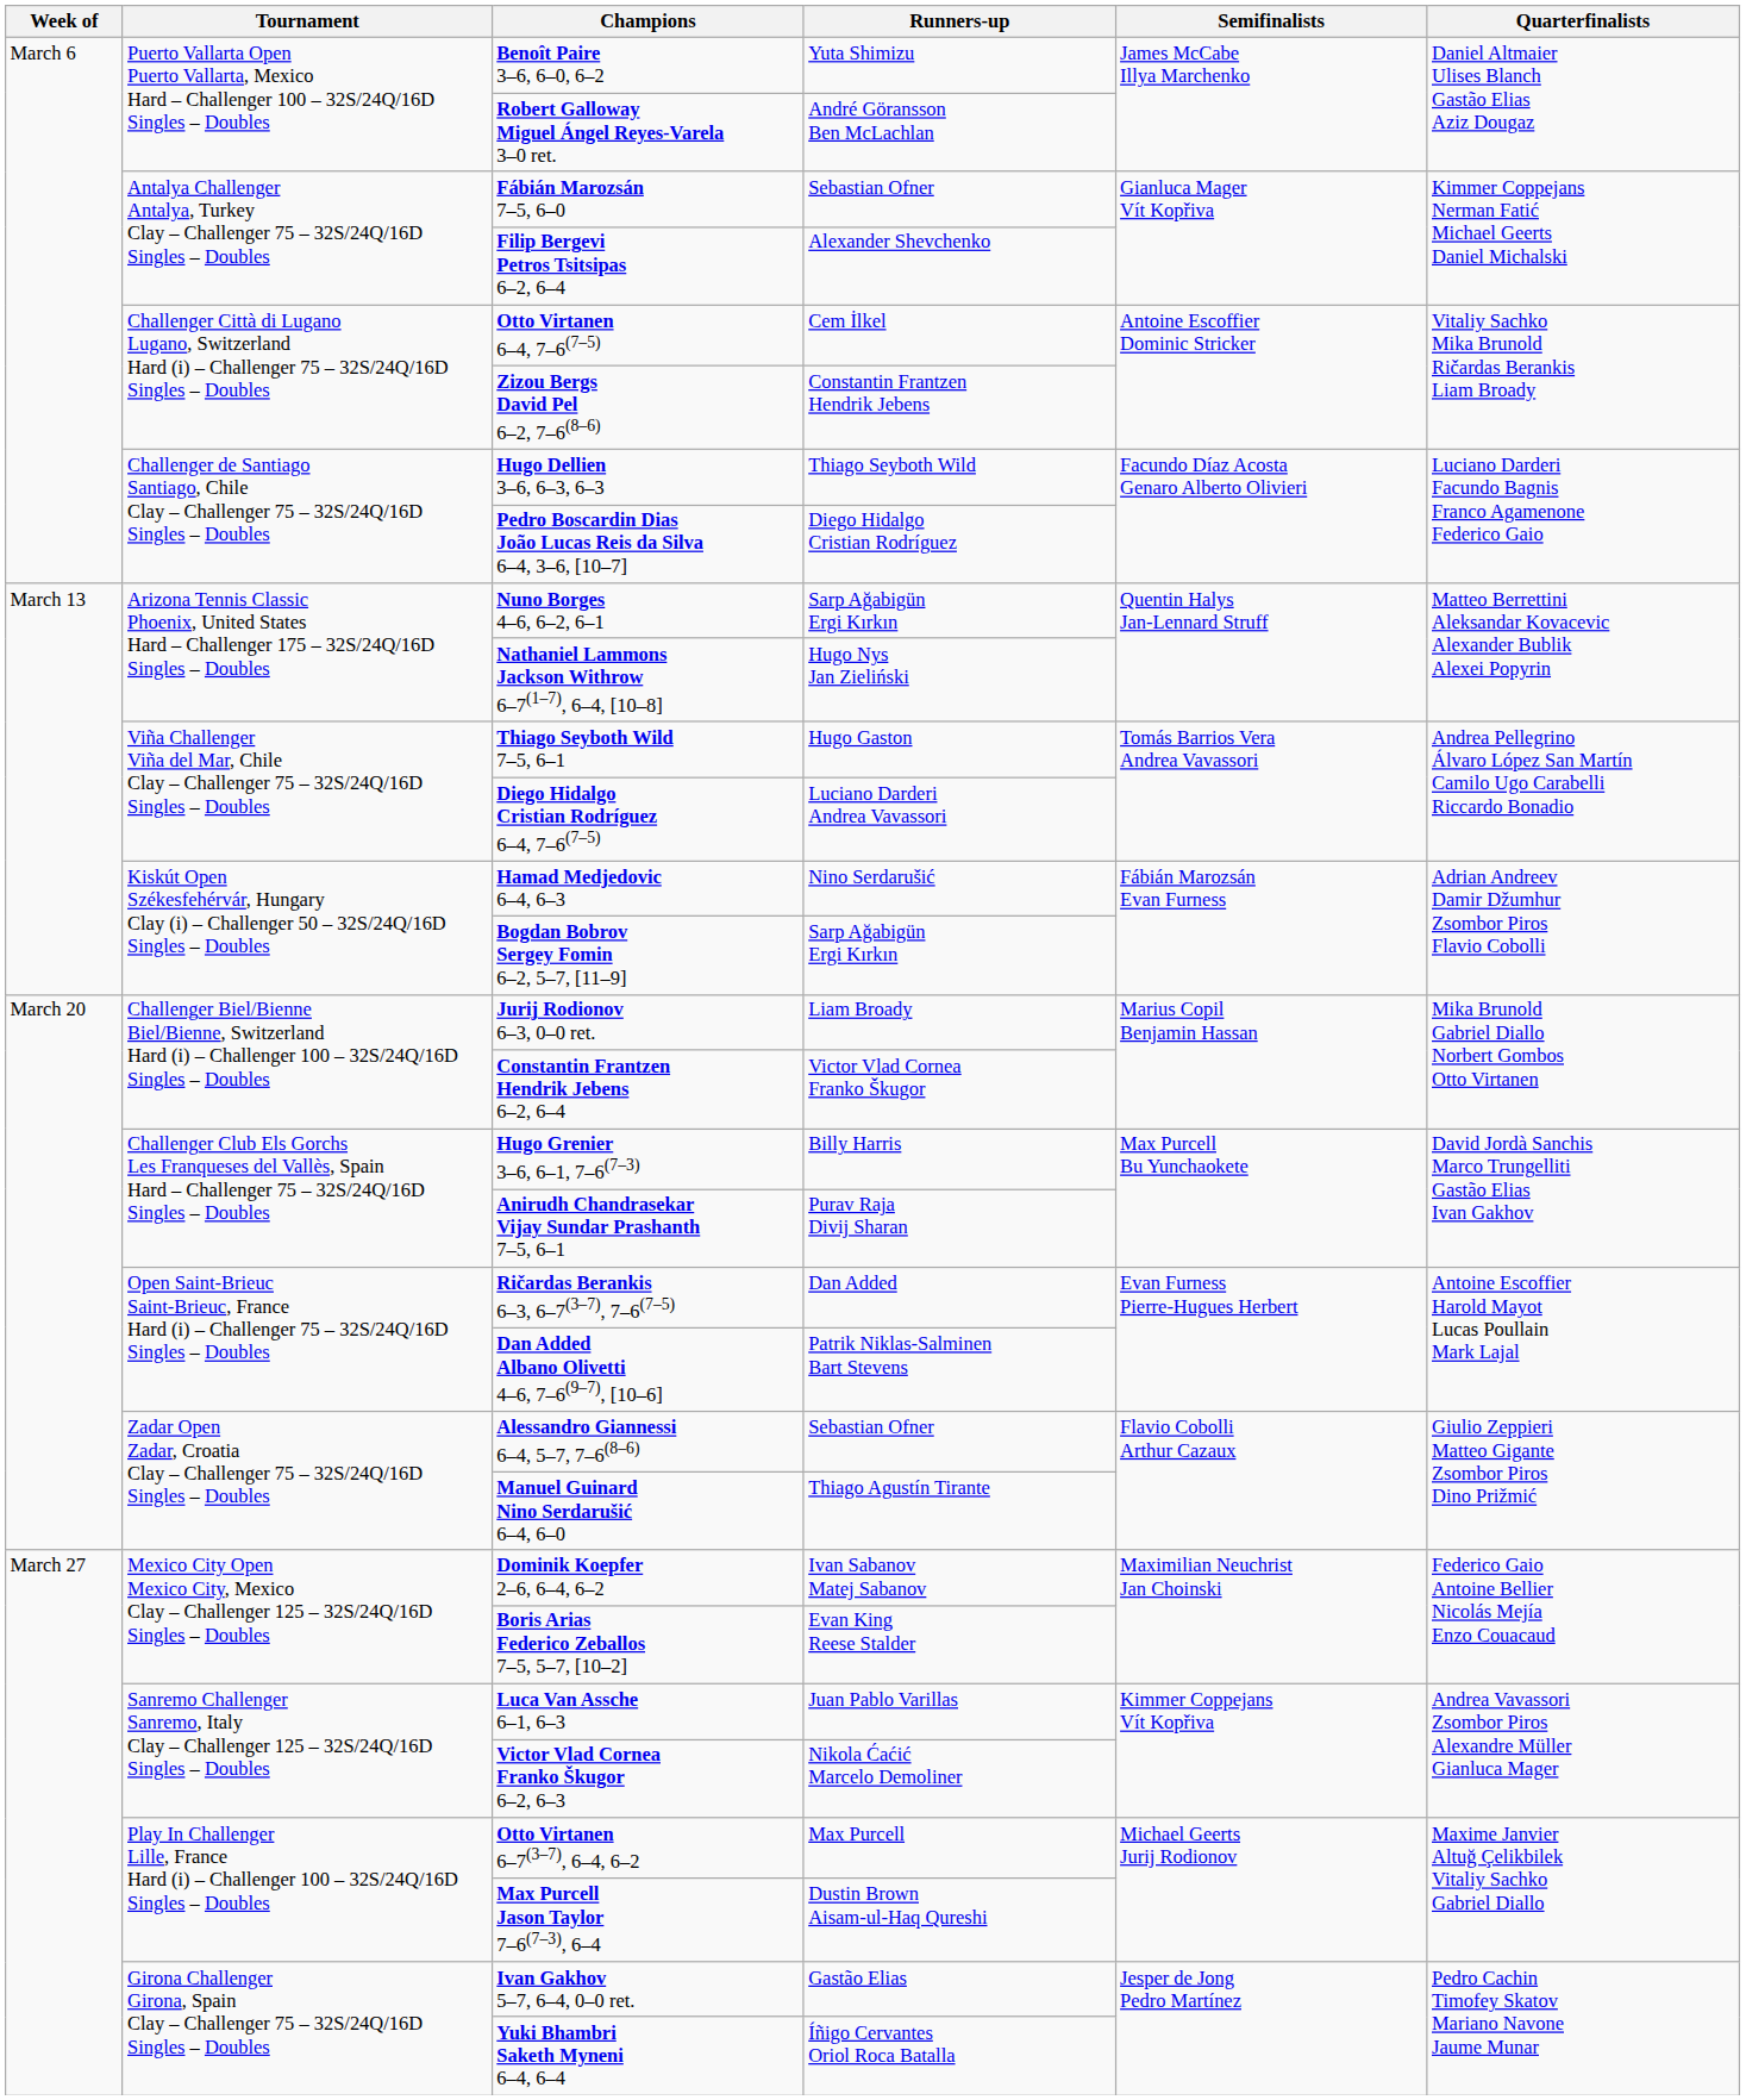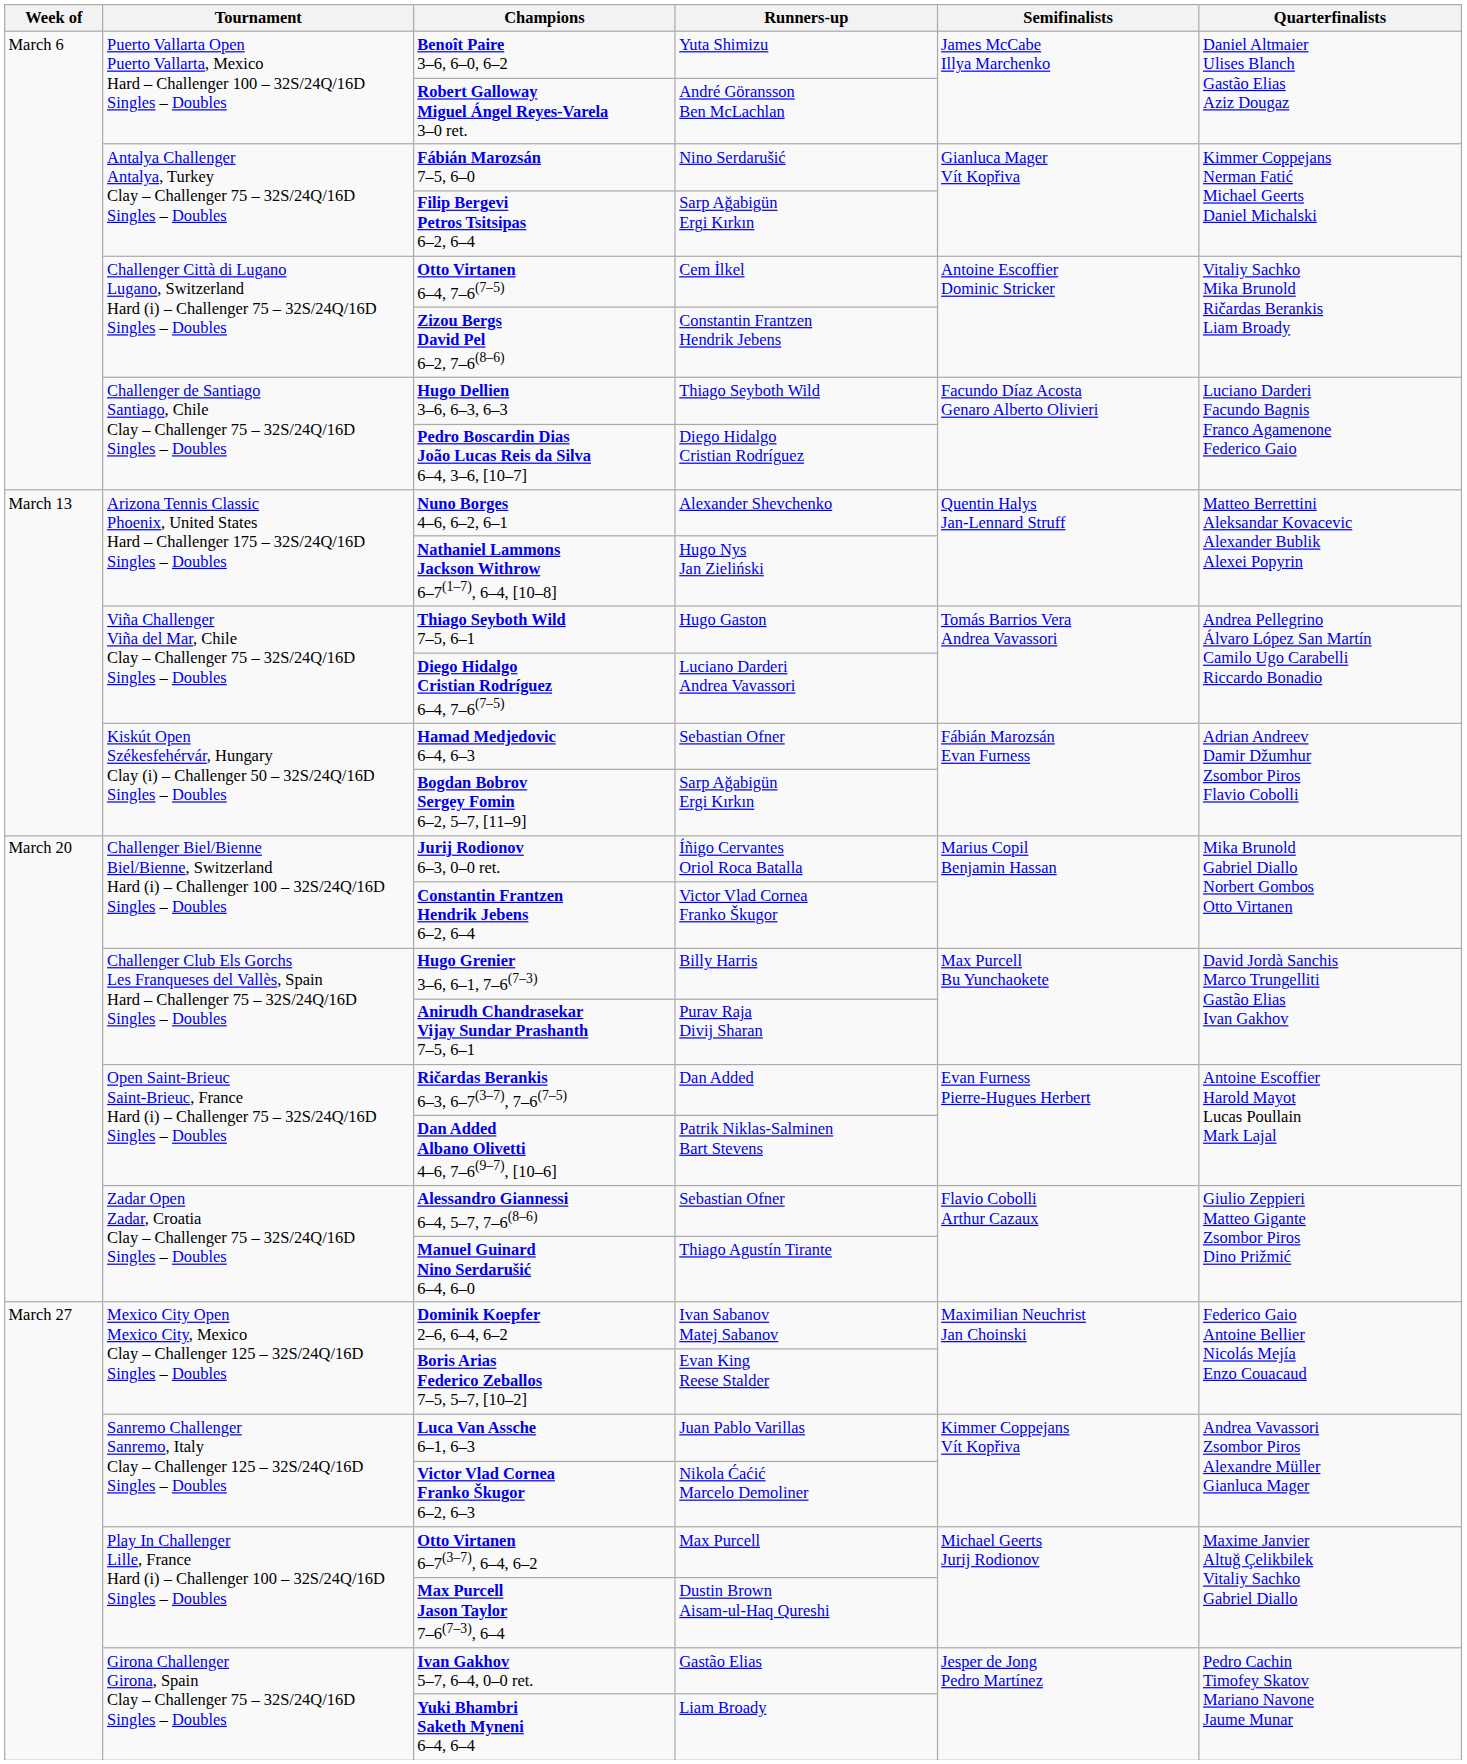Fábián Marozsán 7–5, 6–0 | Runners-up: Sebastian Ofner -> Nino Serdarušić
Filip Bergevi Petros Tsitsipas 6–2, 6–4 | Runners-up: Alexander Shevchenko -> Sarp Ağabigün Ergi Kırkın
Nuno Borges 4–6, 6–2, 6–1 | Runners-up: Sarp Ağabigün Ergi Kırkın -> Alexander Shevchenko
Hamad Medjedovic 6–4, 6–3 | Runners-up: Nino Serdarušić -> Sebastian Ofner
Jurij Rodionov 6–3, 0–0 ret. | Runners-up: Liam Broady -> Íñigo Cervantes Oriol Roca Batalla
Yuki Bhambri Saketh Myneni 6–4, 6–4 | Runners-up: Íñigo Cervantes Oriol Roca Batalla -> Liam Broady
